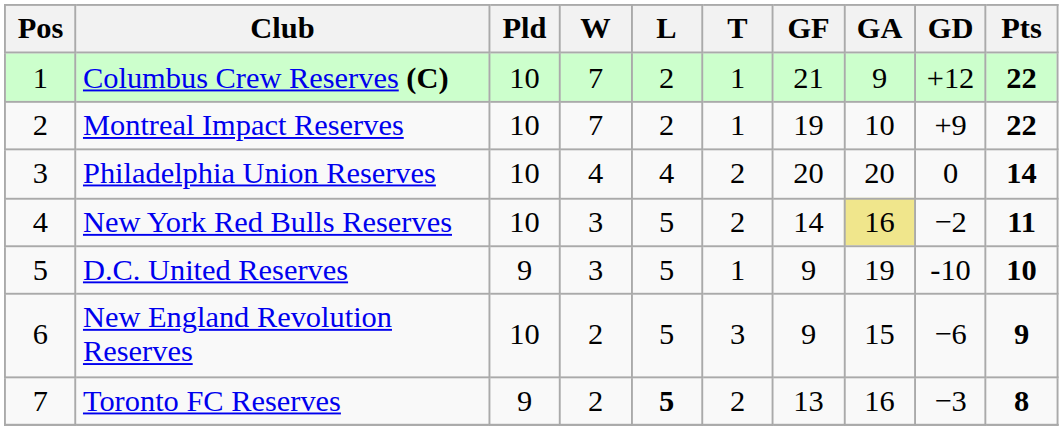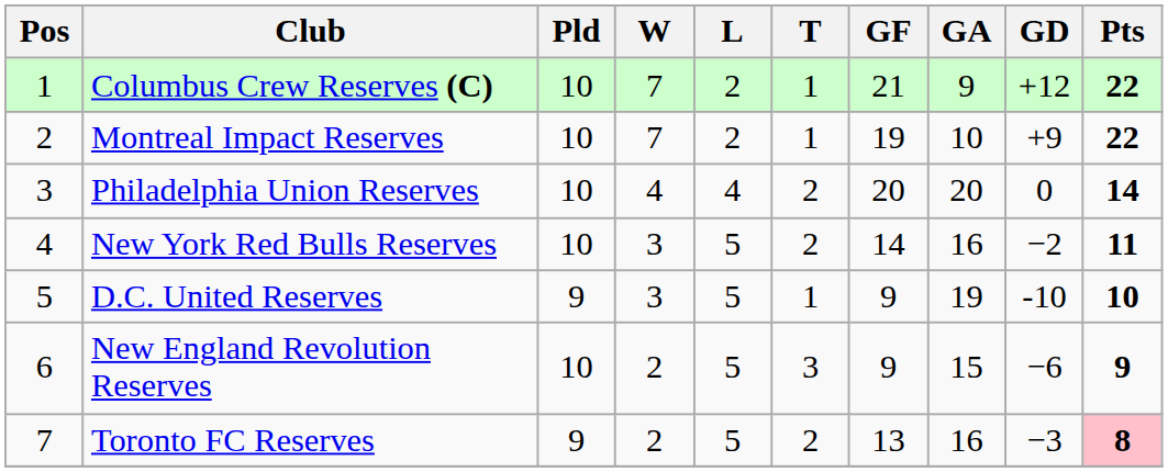New York Red Bulls Reserves | GA: khaki background -> no background
Toronto FC Reserves | L: bold -> normal
Toronto FC Reserves | Pts: no background -> pink background
